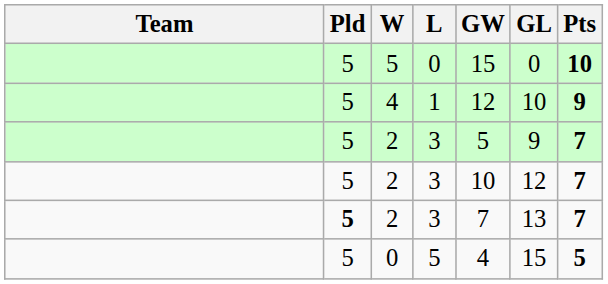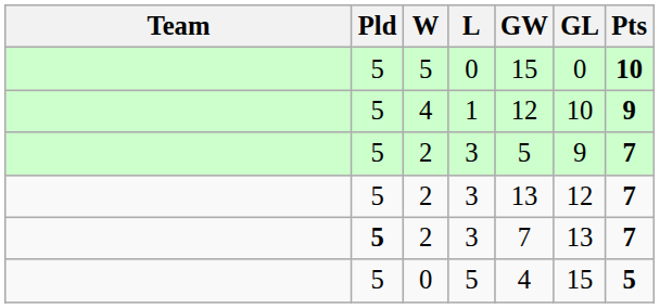row 5 | GW: 10 -> 13
